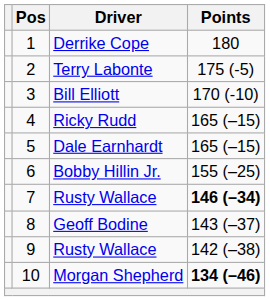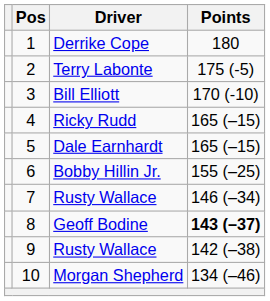7 / Rusty Wallace | Points: bold -> normal
Geoff Bodine | Points: normal -> bold
Morgan Shepherd | Points: bold -> normal
